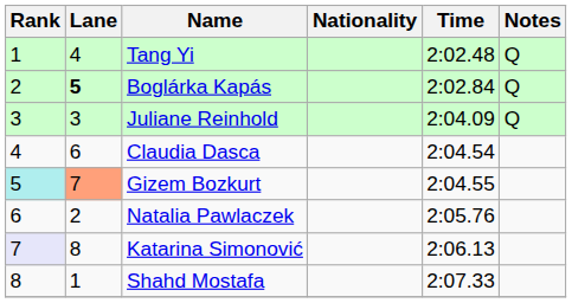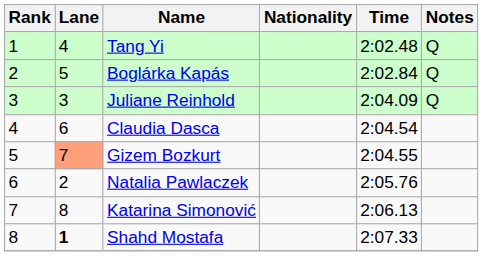Boglárka Kapás | Lane: bold -> normal
Gizem Bozkurt | Rank: paleturquoise background -> no background
Katarina Simonović | Rank: lavender background -> no background
Shahd Mostafa | Lane: normal -> bold
